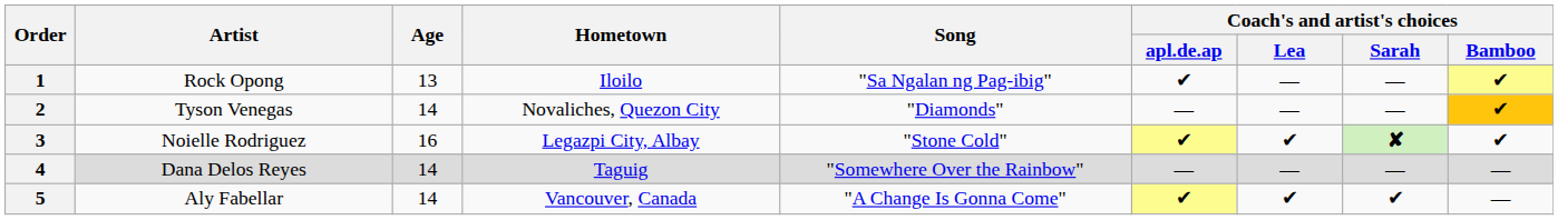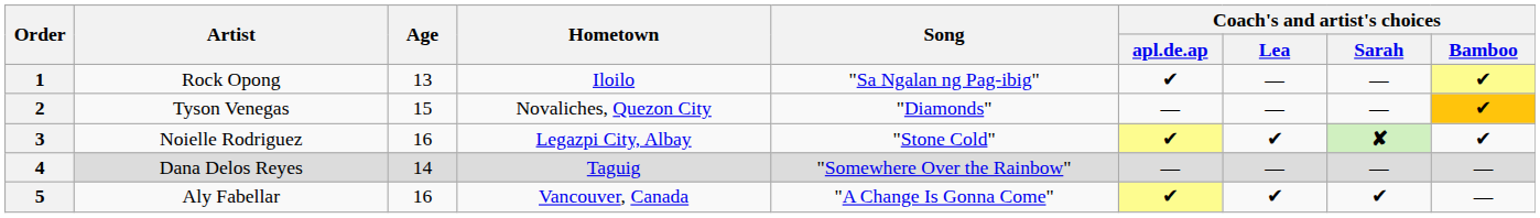2 | Age: 14 -> 15
5 | Age: 14 -> 16
